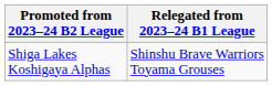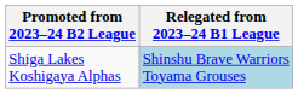Shiga Lakes Koshigaya Alphas | Relegated from 2023–24 B1 League: no background -> lightblue background
